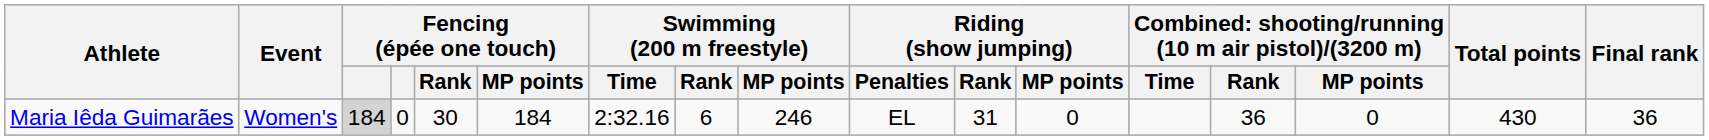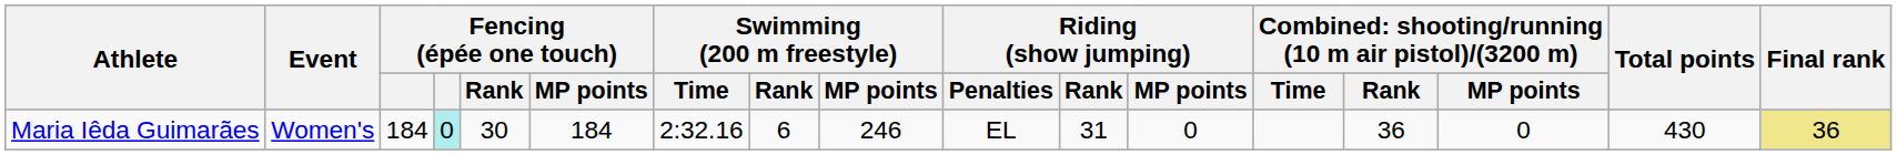Maria Iêda Guimarães | column 3: lightgrey background -> no background
Maria Iêda Guimarães | column 4: no background -> paleturquoise background
Maria Iêda Guimarães | Final rank: no background -> khaki background
